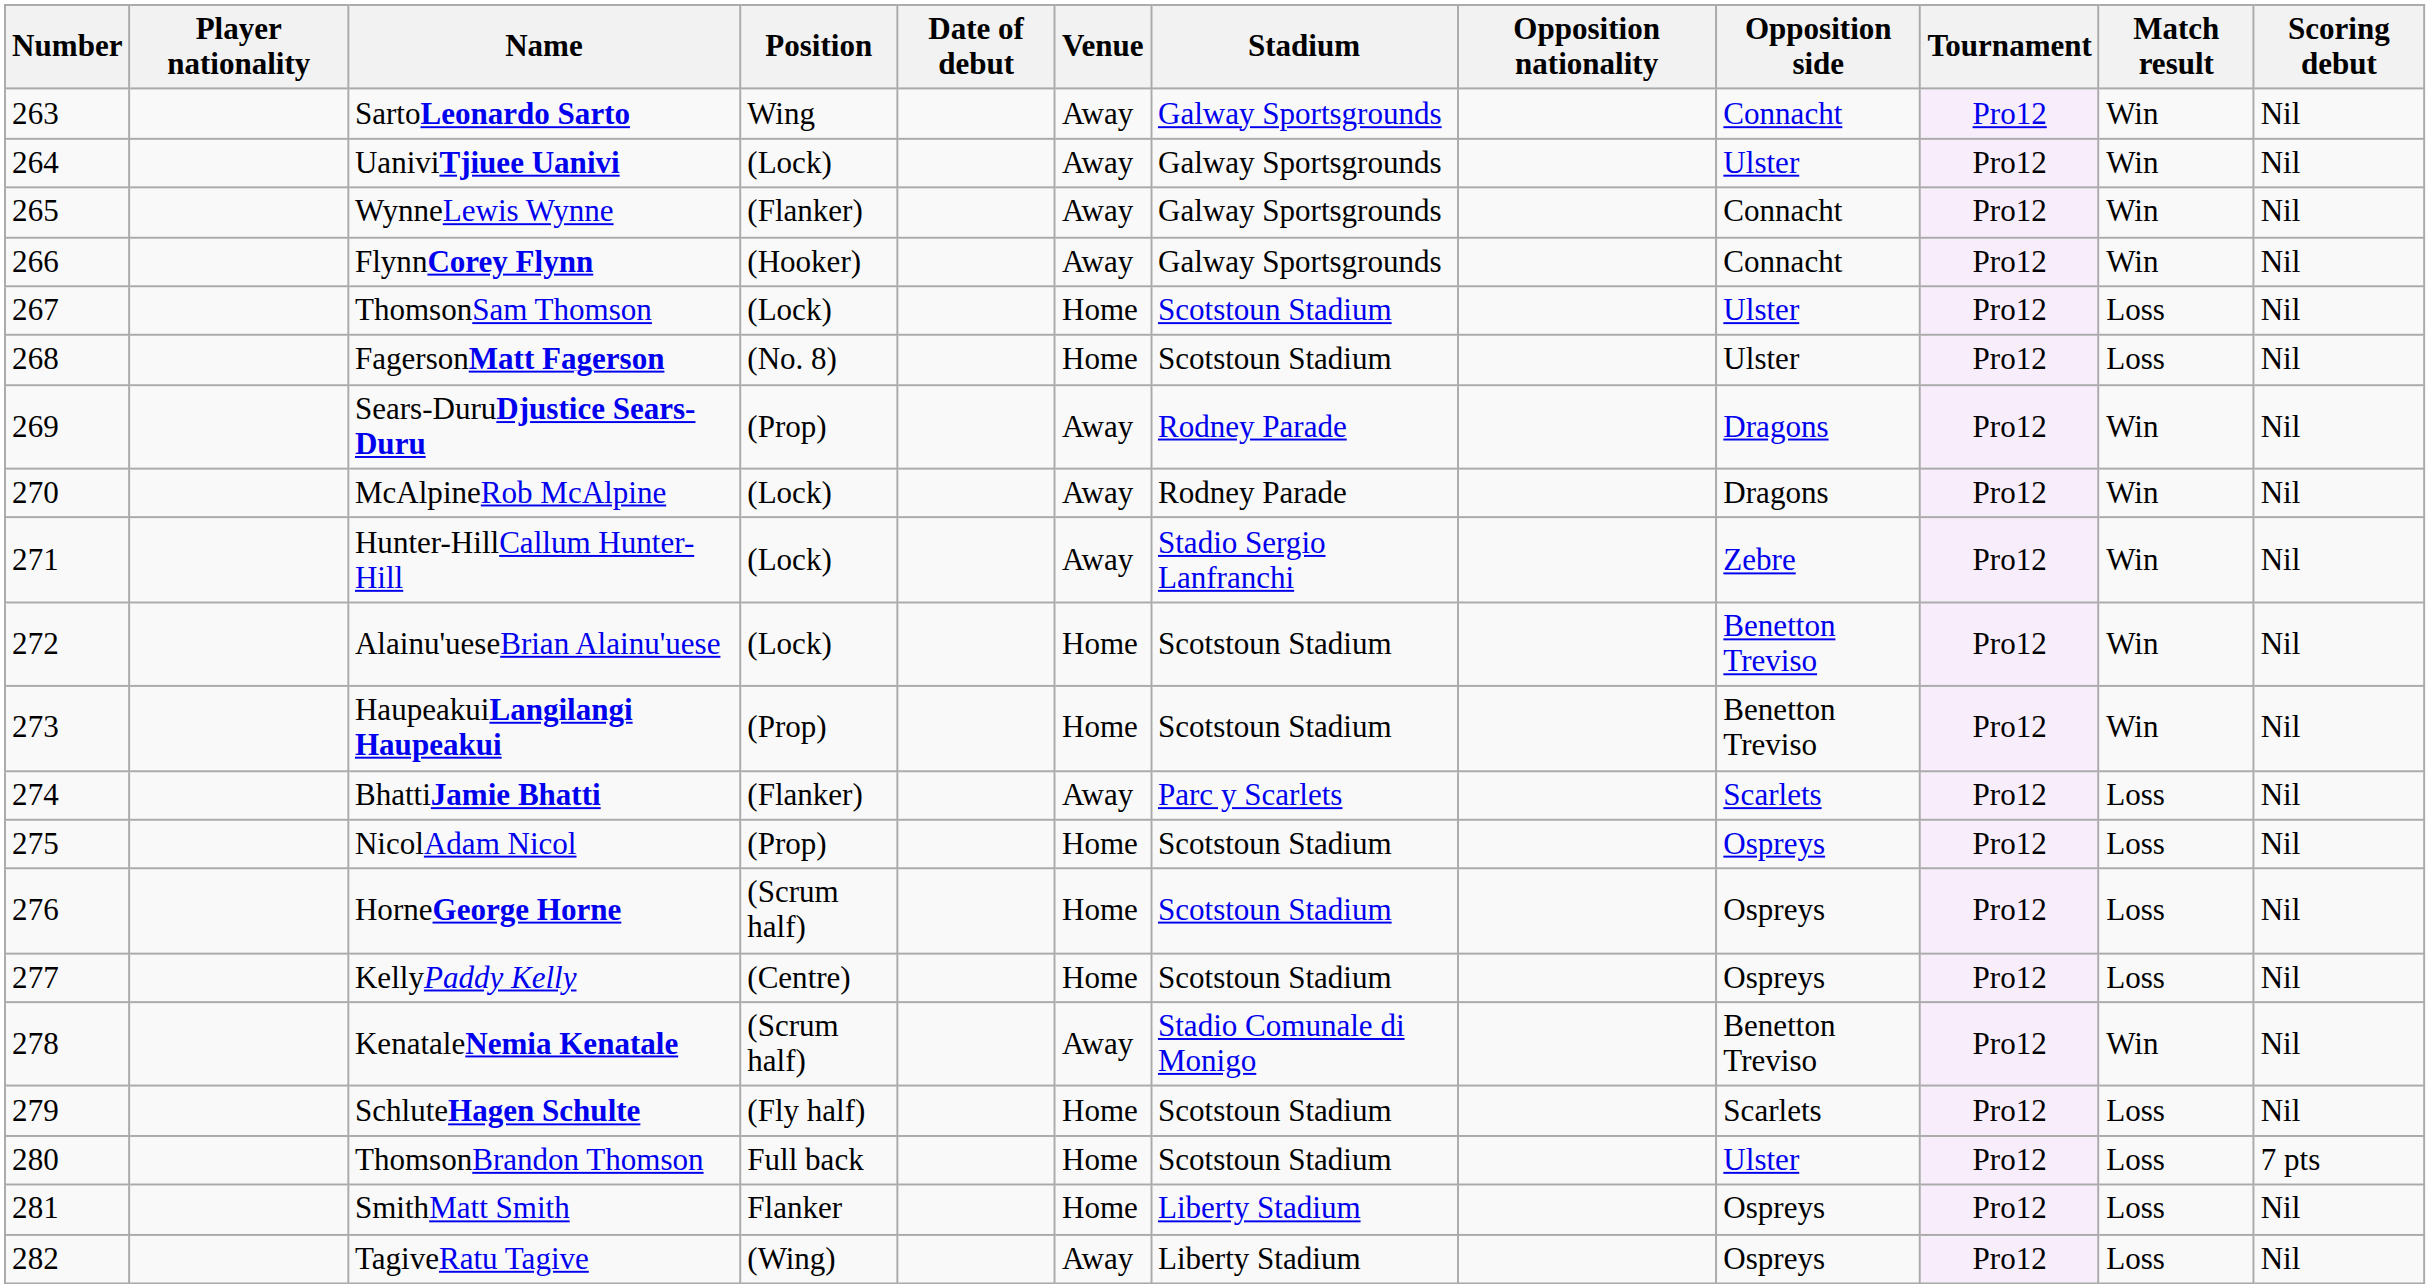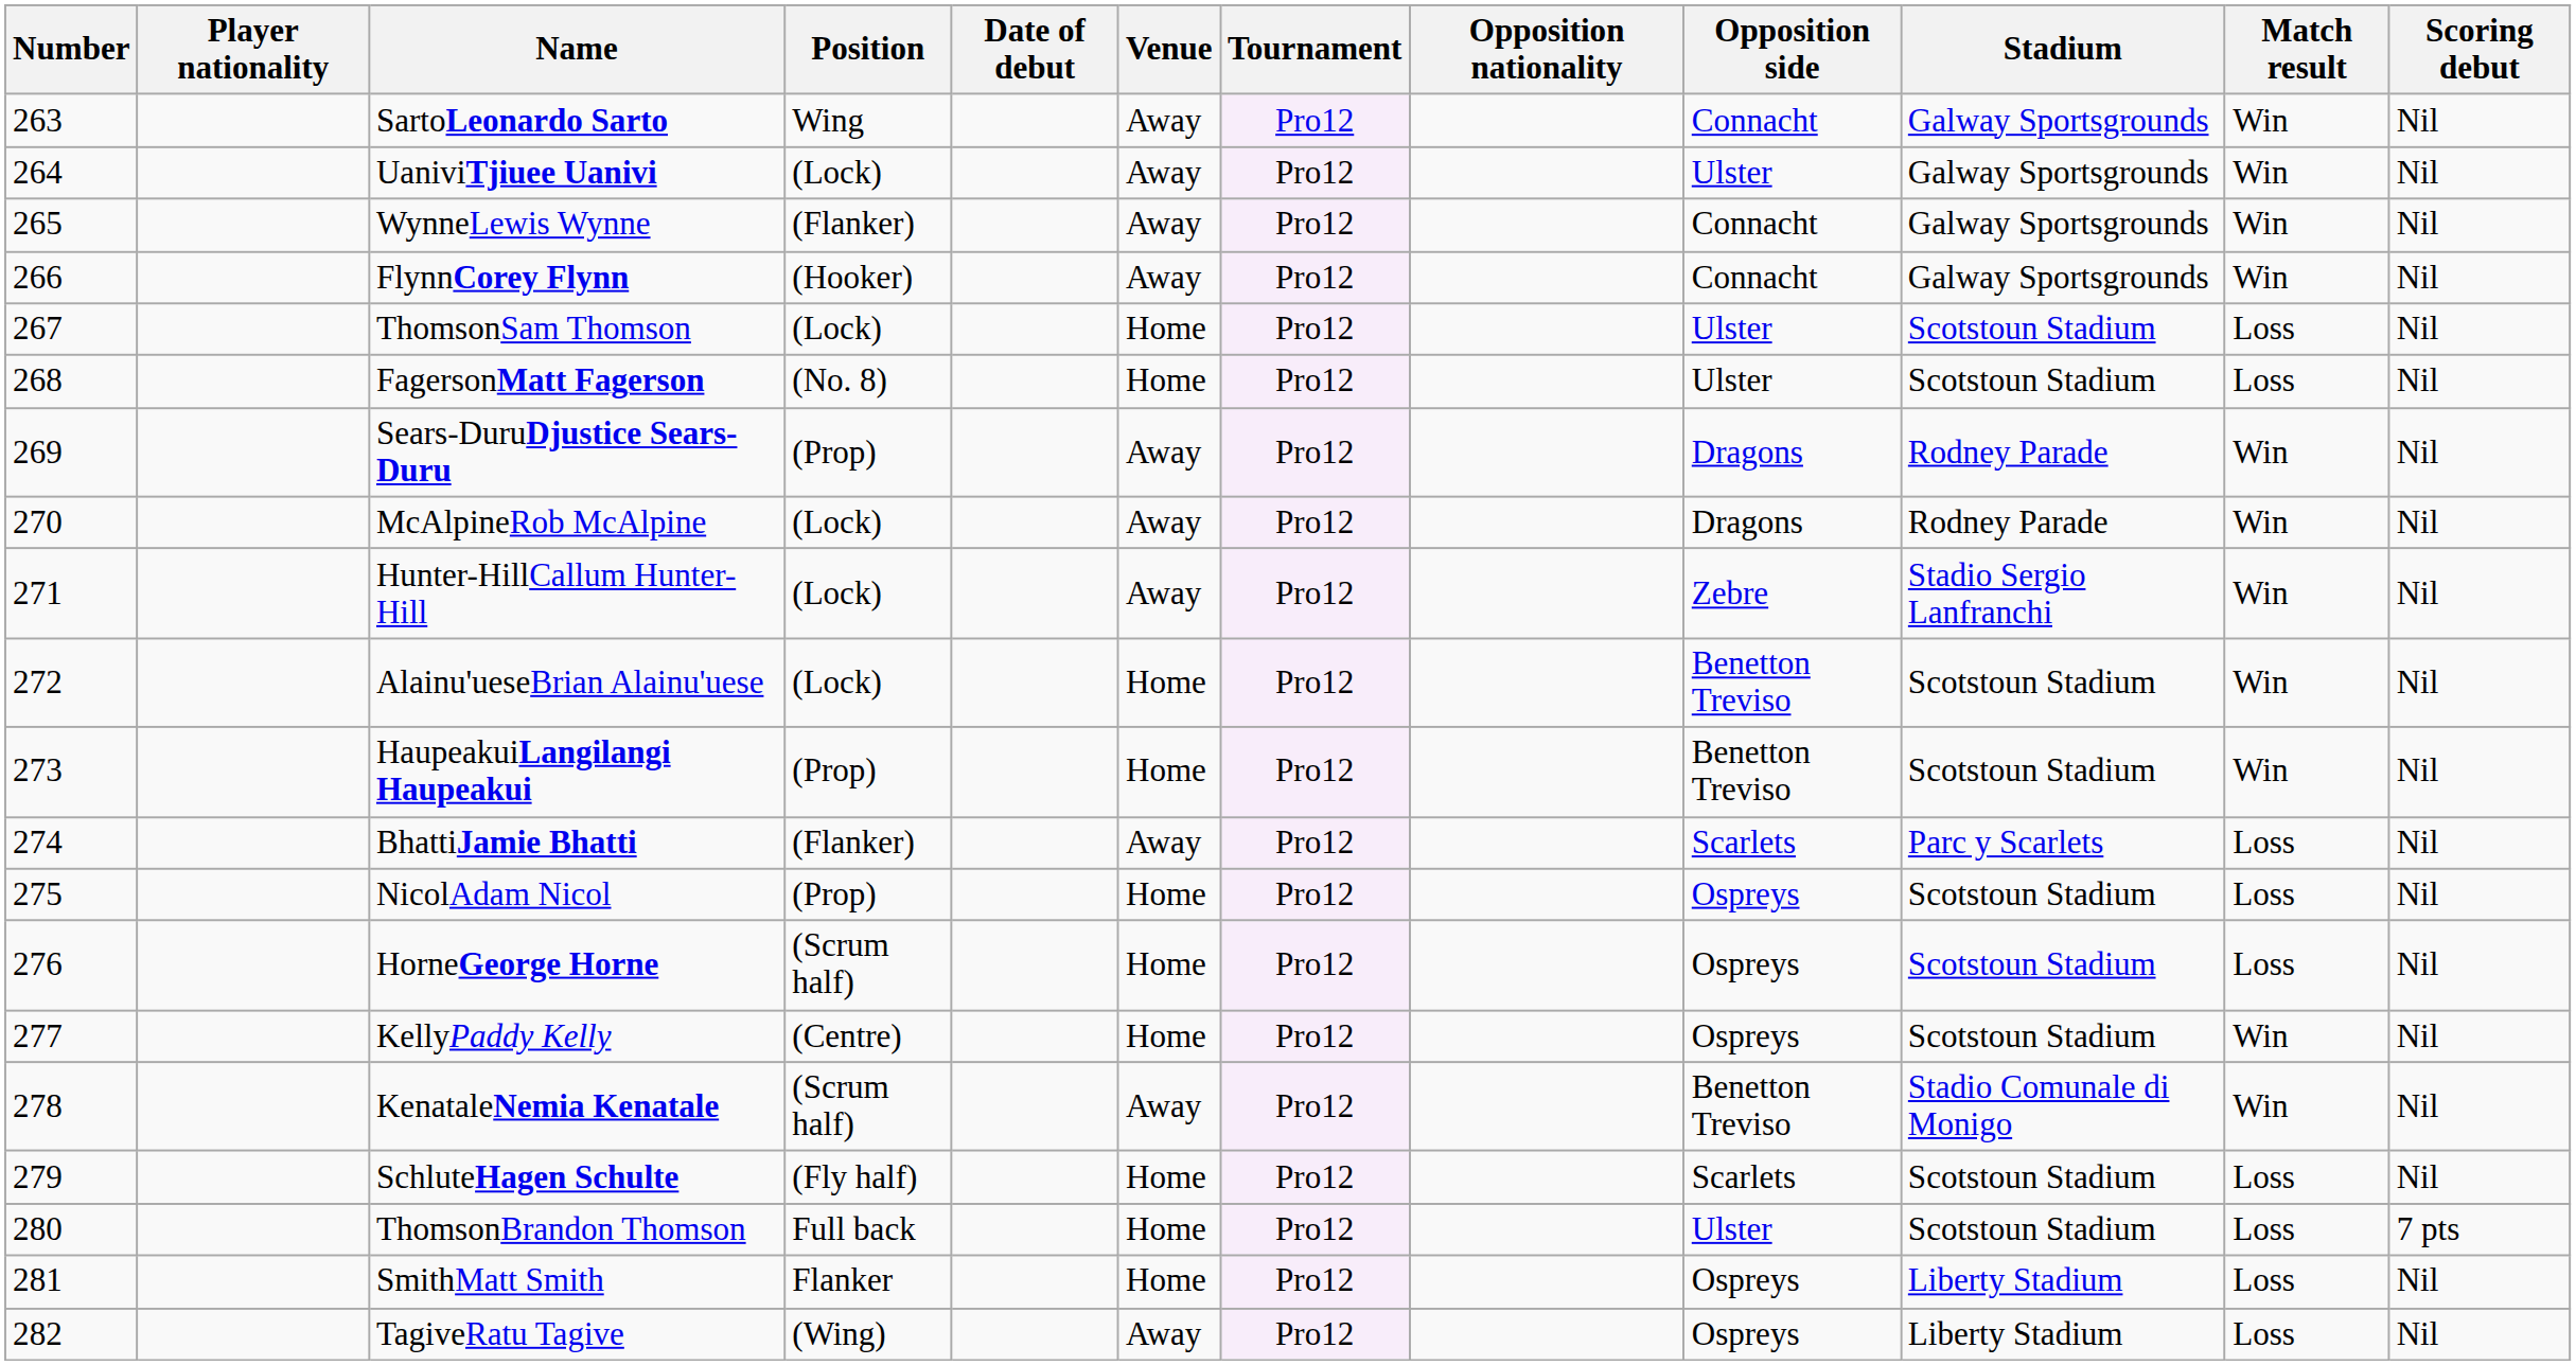columns swapped: Stadium <-> Tournament
KellyPaddy Kelly | Match result: Loss -> Win
